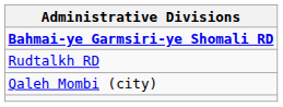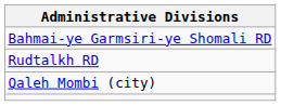row 2 | column 1: bold -> normal
